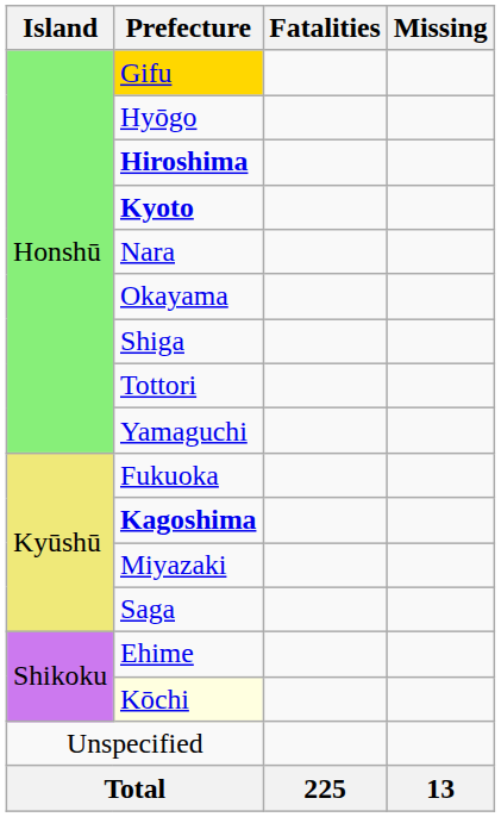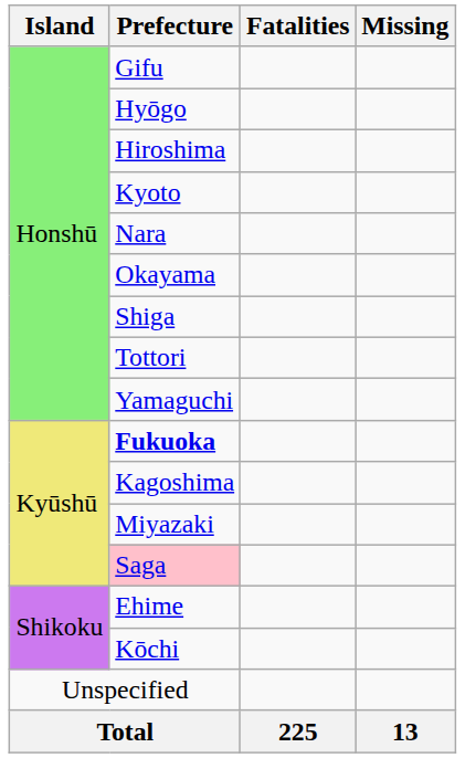Gifu | Prefecture: gold background -> no background
Hiroshima | Prefecture: bold -> normal
Kyoto | Prefecture: bold -> normal
Fukuoka | Prefecture: normal -> bold
Kagoshima | Prefecture: bold -> normal
Saga | Prefecture: no background -> pink background
Kōchi | Prefecture: lightyellow background -> no background
